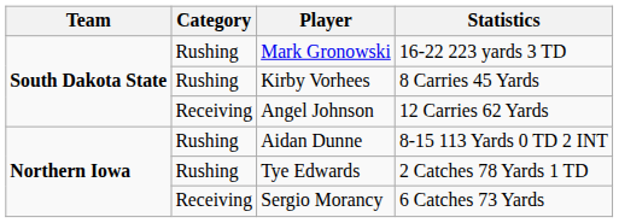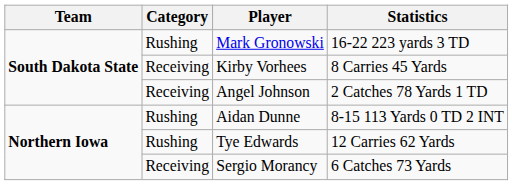Kirby Vorhees | Category: Rushing -> Receiving
Angel Johnson | Statistics: 12 Carries 62 Yards -> 2 Catches 78 Yards 1 TD
Tye Edwards | Statistics: 2 Catches 78 Yards 1 TD -> 12 Carries 62 Yards
